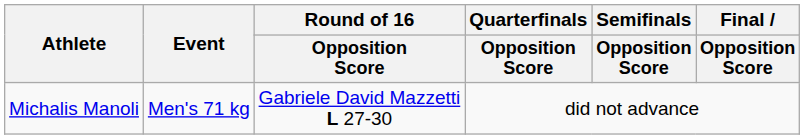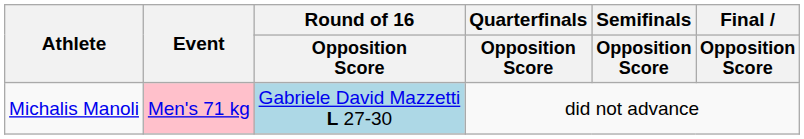Michalis Manoli | Event: no background -> pink background
Michalis Manoli | Round of 16 / Opposition Score: no background -> lightblue background
